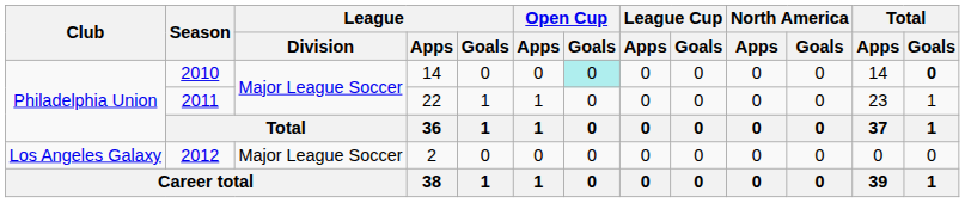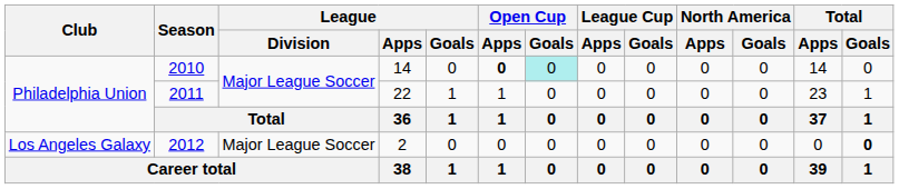2010 | Open Cup / Apps: normal -> bold
2010 | Total / Goals: bold -> normal
2012 | Total / Goals: normal -> bold
